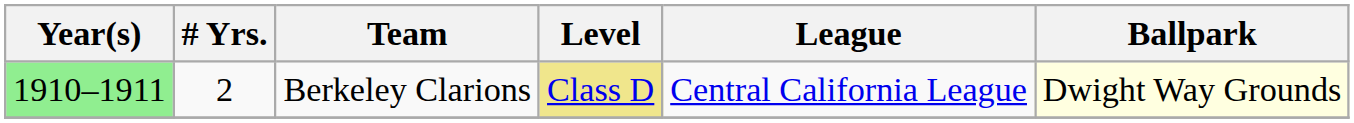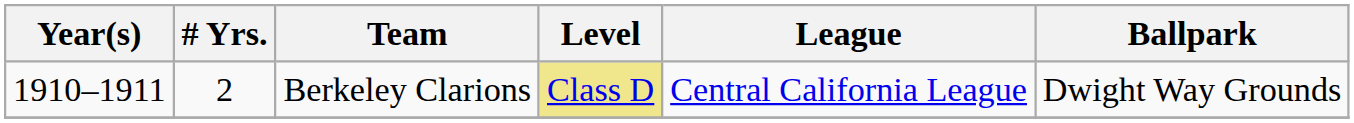Berkeley Clarions | Year(s): lightgreen background -> no background
Berkeley Clarions | Ballpark: lightyellow background -> no background
